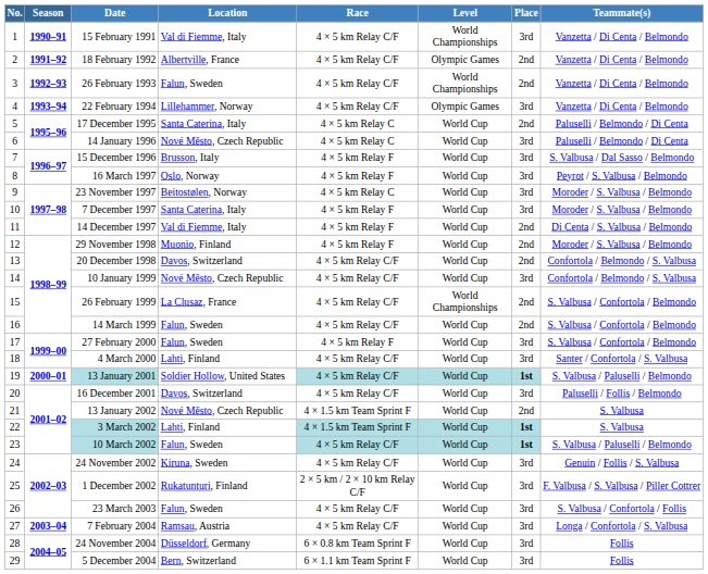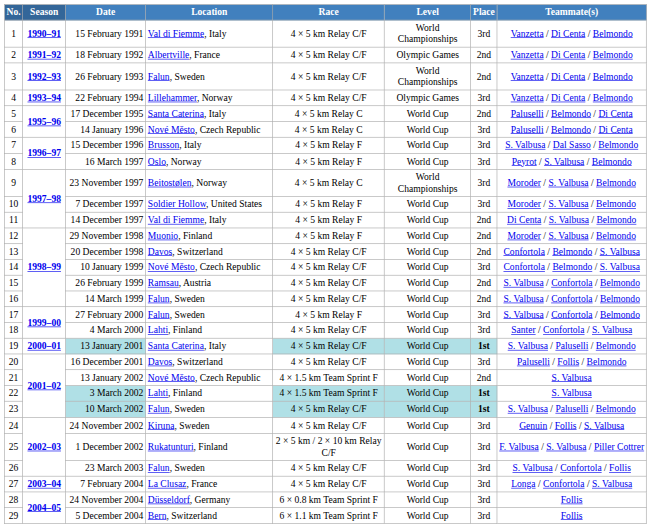23 November 1997 | Level: World Cup -> World Championships
7 December 1997 | Location: Santa Caterina, Italy -> Soldier Hollow, United States
26 February 1999 | Location: La Clusaz, France -> Ramsau, Austria
26 February 1999 | Level: World Championships -> World Cup
13 January 2001 | Location: Soldier Hollow, United States -> Santa Caterina, Italy
7 February 2004 | Location: Ramsau, Austria -> La Clusaz, France
